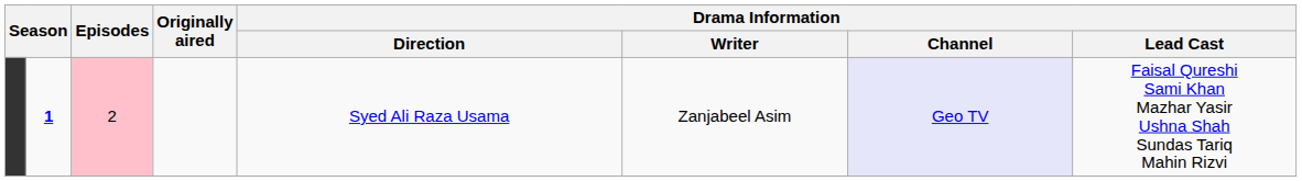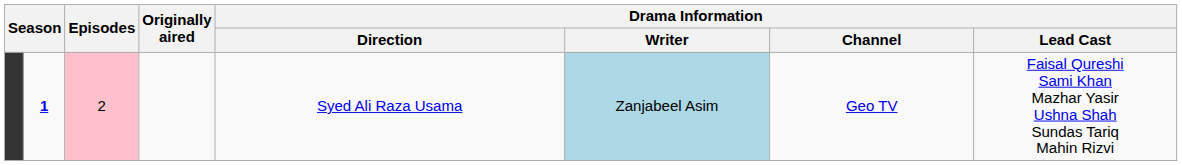row 3 | Drama Information / Writer: no background -> lightblue background
row 3 | Drama Information / Channel: lavender background -> no background
